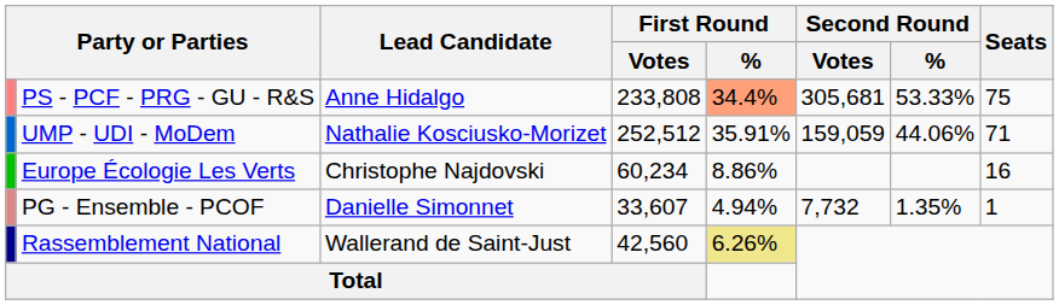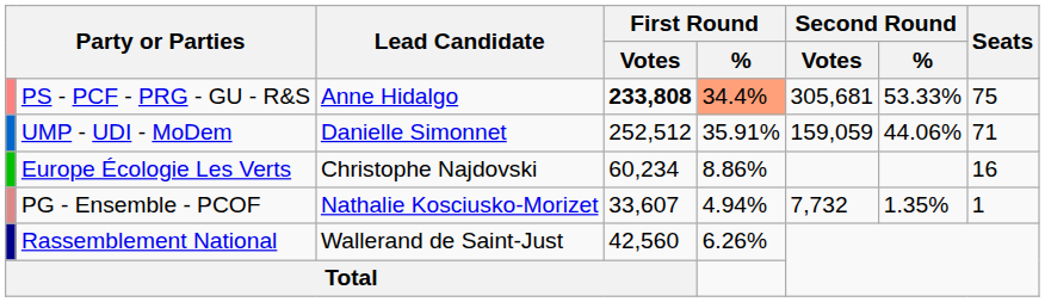PS - PCF - PRG - GU - R&S | First Round / Votes: normal -> bold
UMP - UDI - MoDem | Lead Candidate: Nathalie Kosciusko-Morizet -> Danielle Simonnet
PG - Ensemble - PCOF | Lead Candidate: Danielle Simonnet -> Nathalie Kosciusko-Morizet
Rassemblement National | First Round / %: khaki background -> no background
